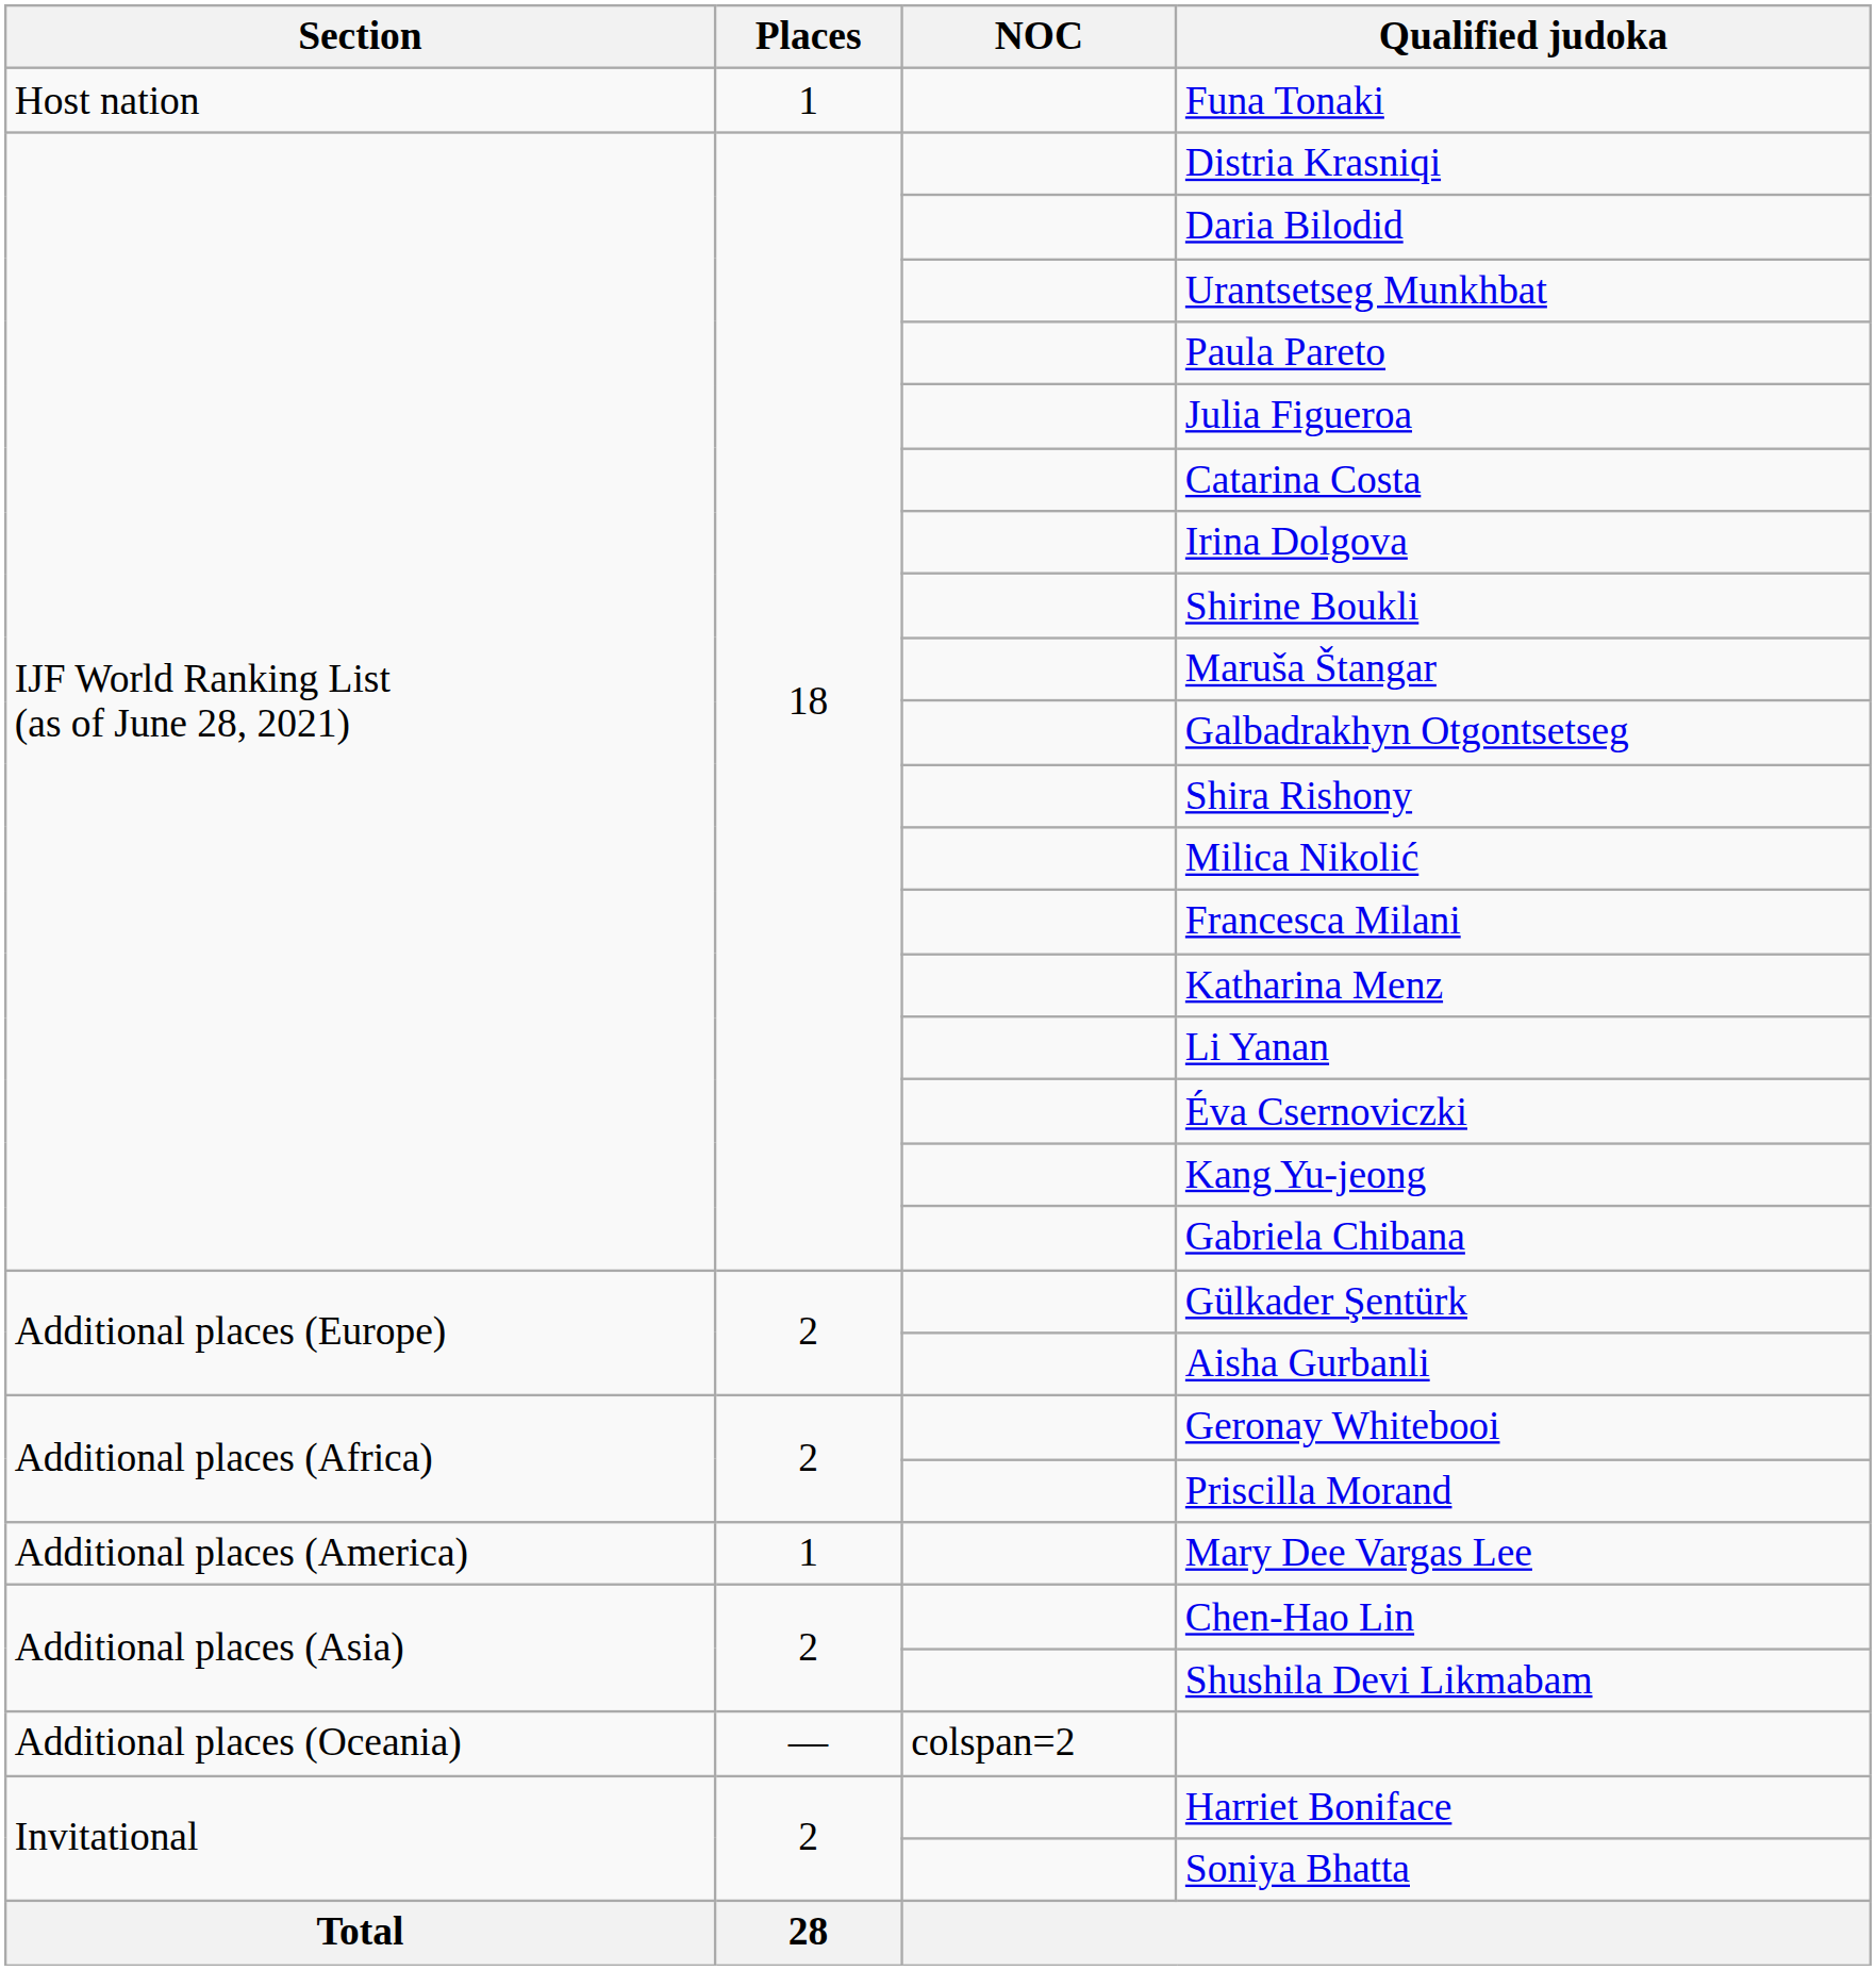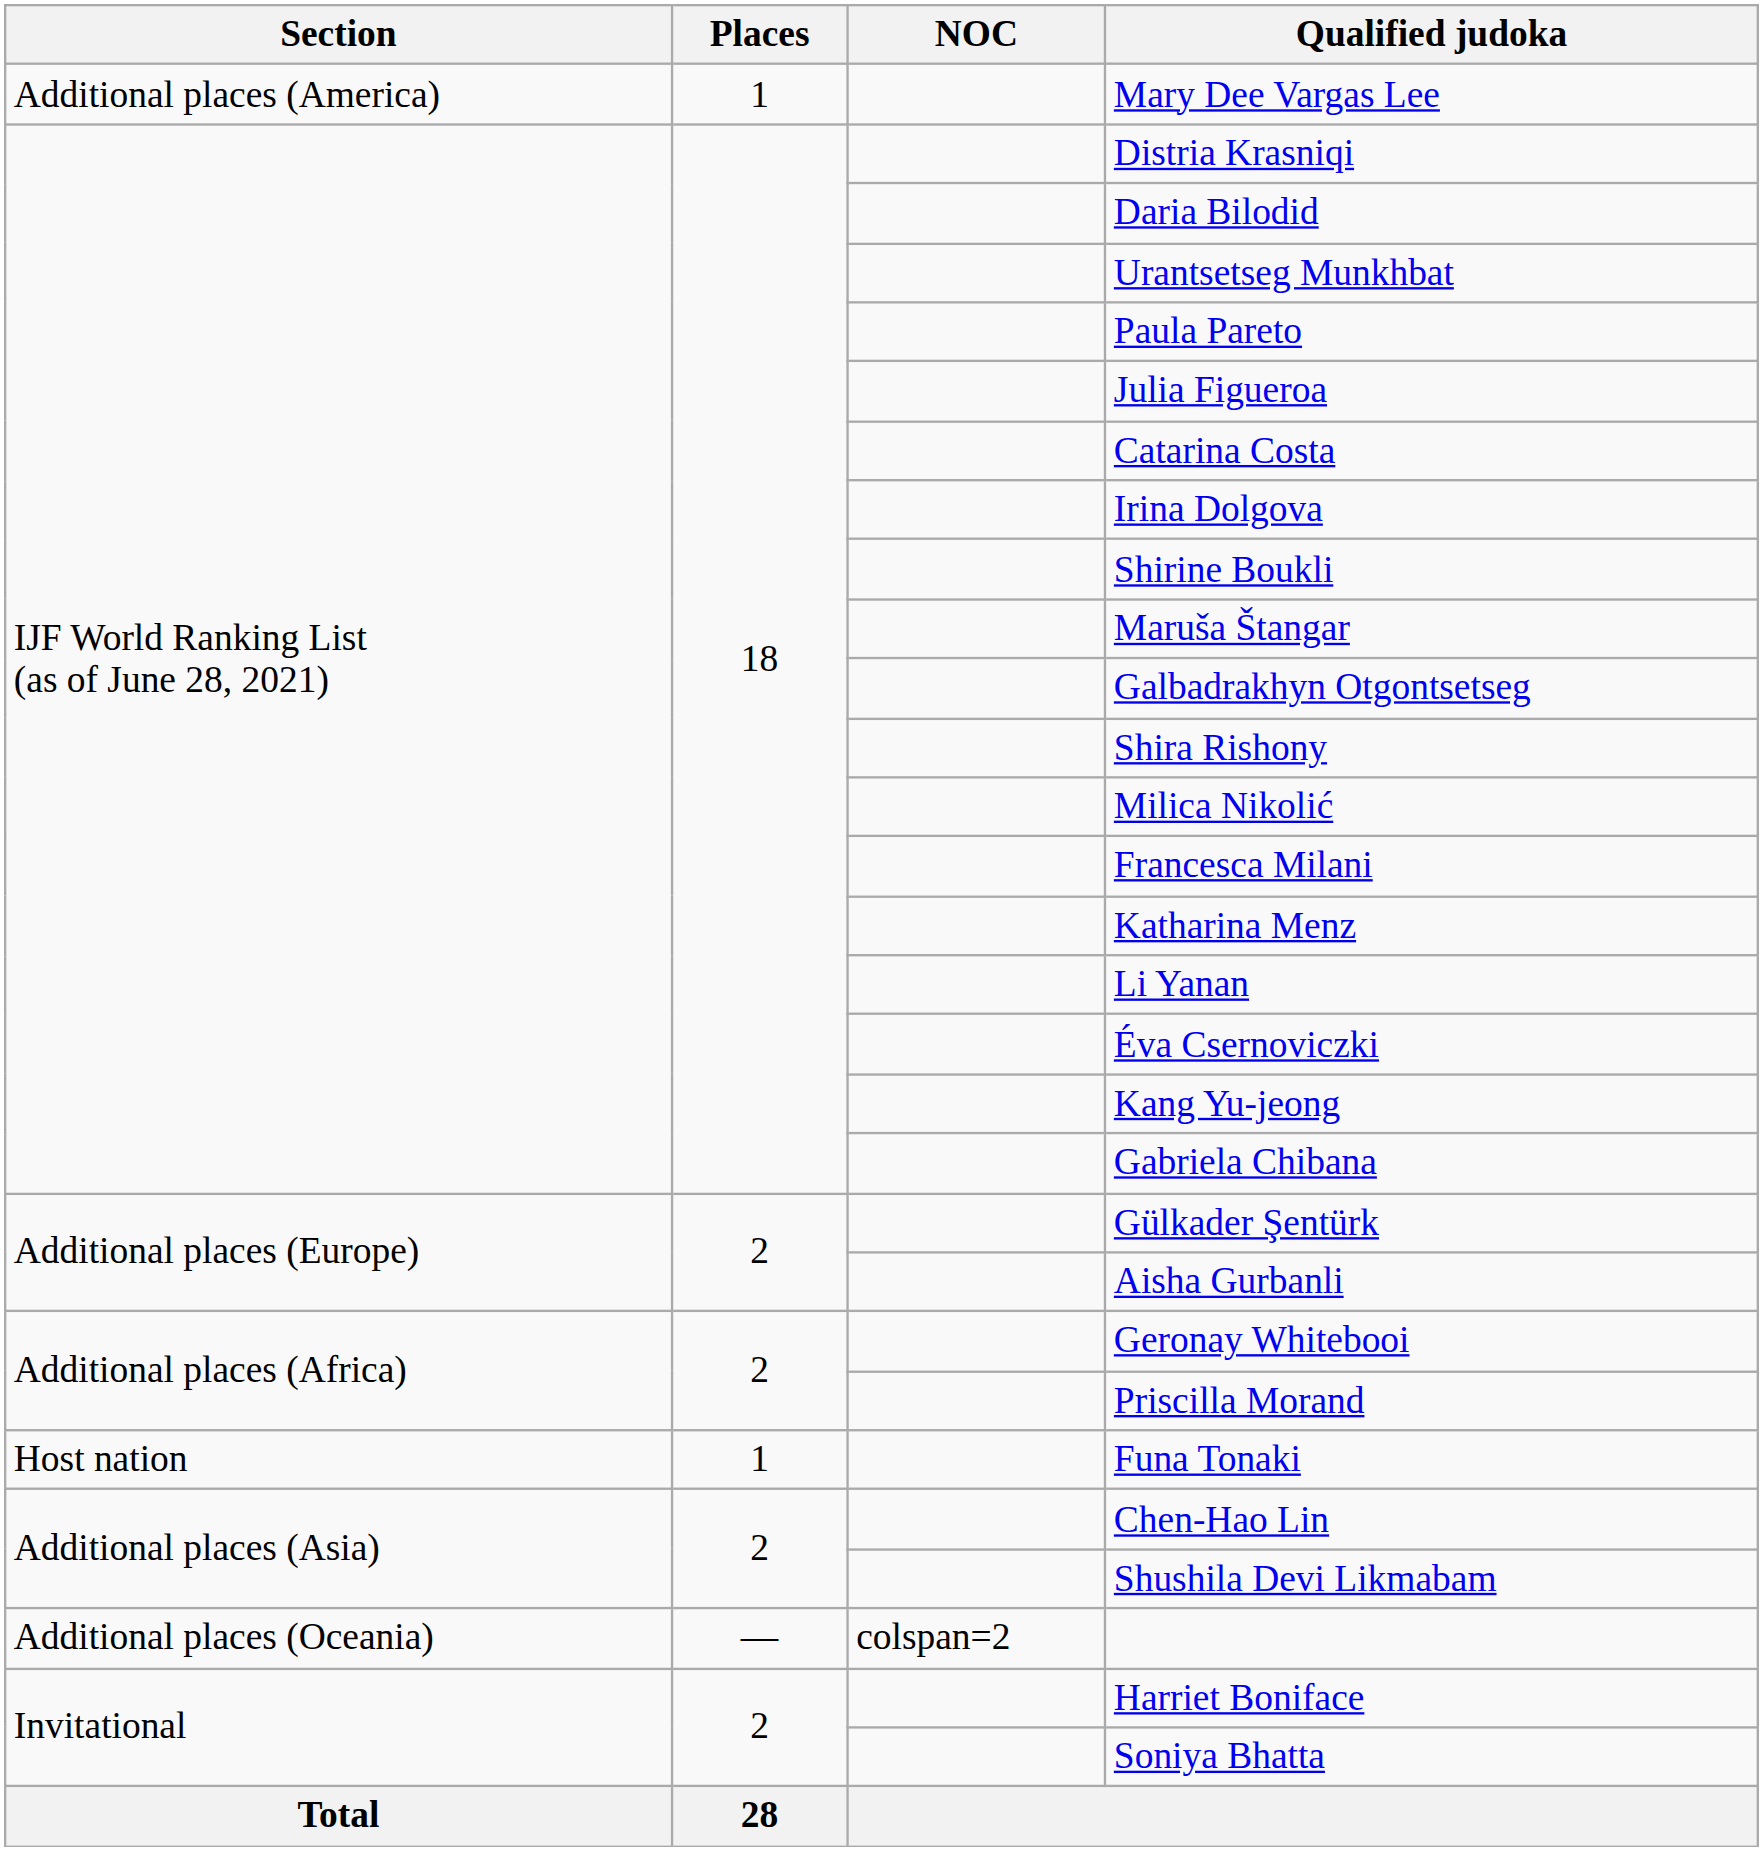rows swapped: Funa Tonaki <-> Mary Dee Vargas Lee
